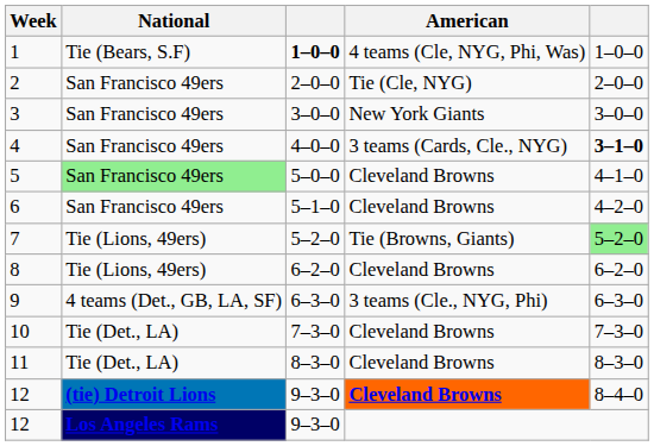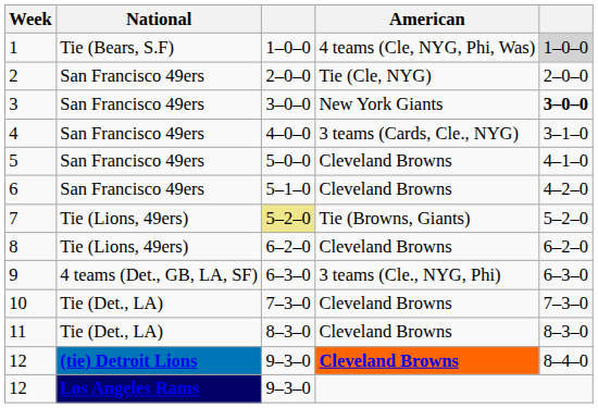1 | column 3: bold -> normal
1 | column 5: no background -> lightgrey background
3 | column 5: normal -> bold
4 | column 5: bold -> normal
5 | National: lightgreen background -> no background
7 | column 3: no background -> khaki background
7 | column 5: lightgreen background -> no background
